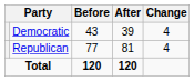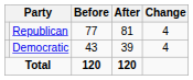rows swapped: Republican <-> Democratic
